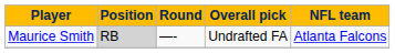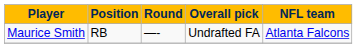Maurice Smith | Position: lightgrey background -> no background
